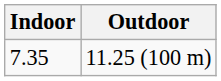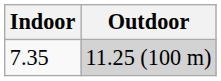7.35 | Outdoor: no background -> lightgrey background
